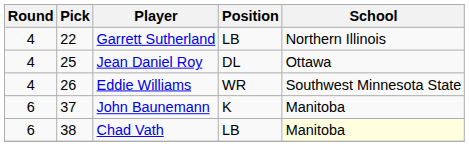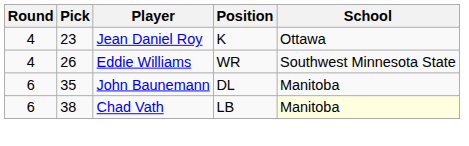- row: 4 | 22 | Garrett Sutherland | LB | Northern Illinois
Jean Daniel Roy | Pick: 25 -> 23
Jean Daniel Roy | Position: DL -> K
John Baunemann | Pick: 37 -> 35
John Baunemann | Position: K -> DL
